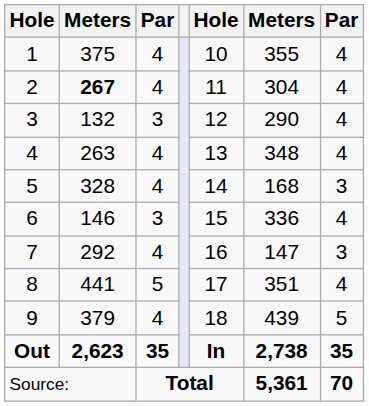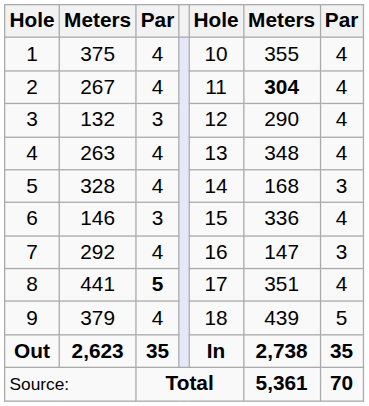2 | column 2: bold -> normal
2 | column 6: normal -> bold
8 | column 3: normal -> bold
